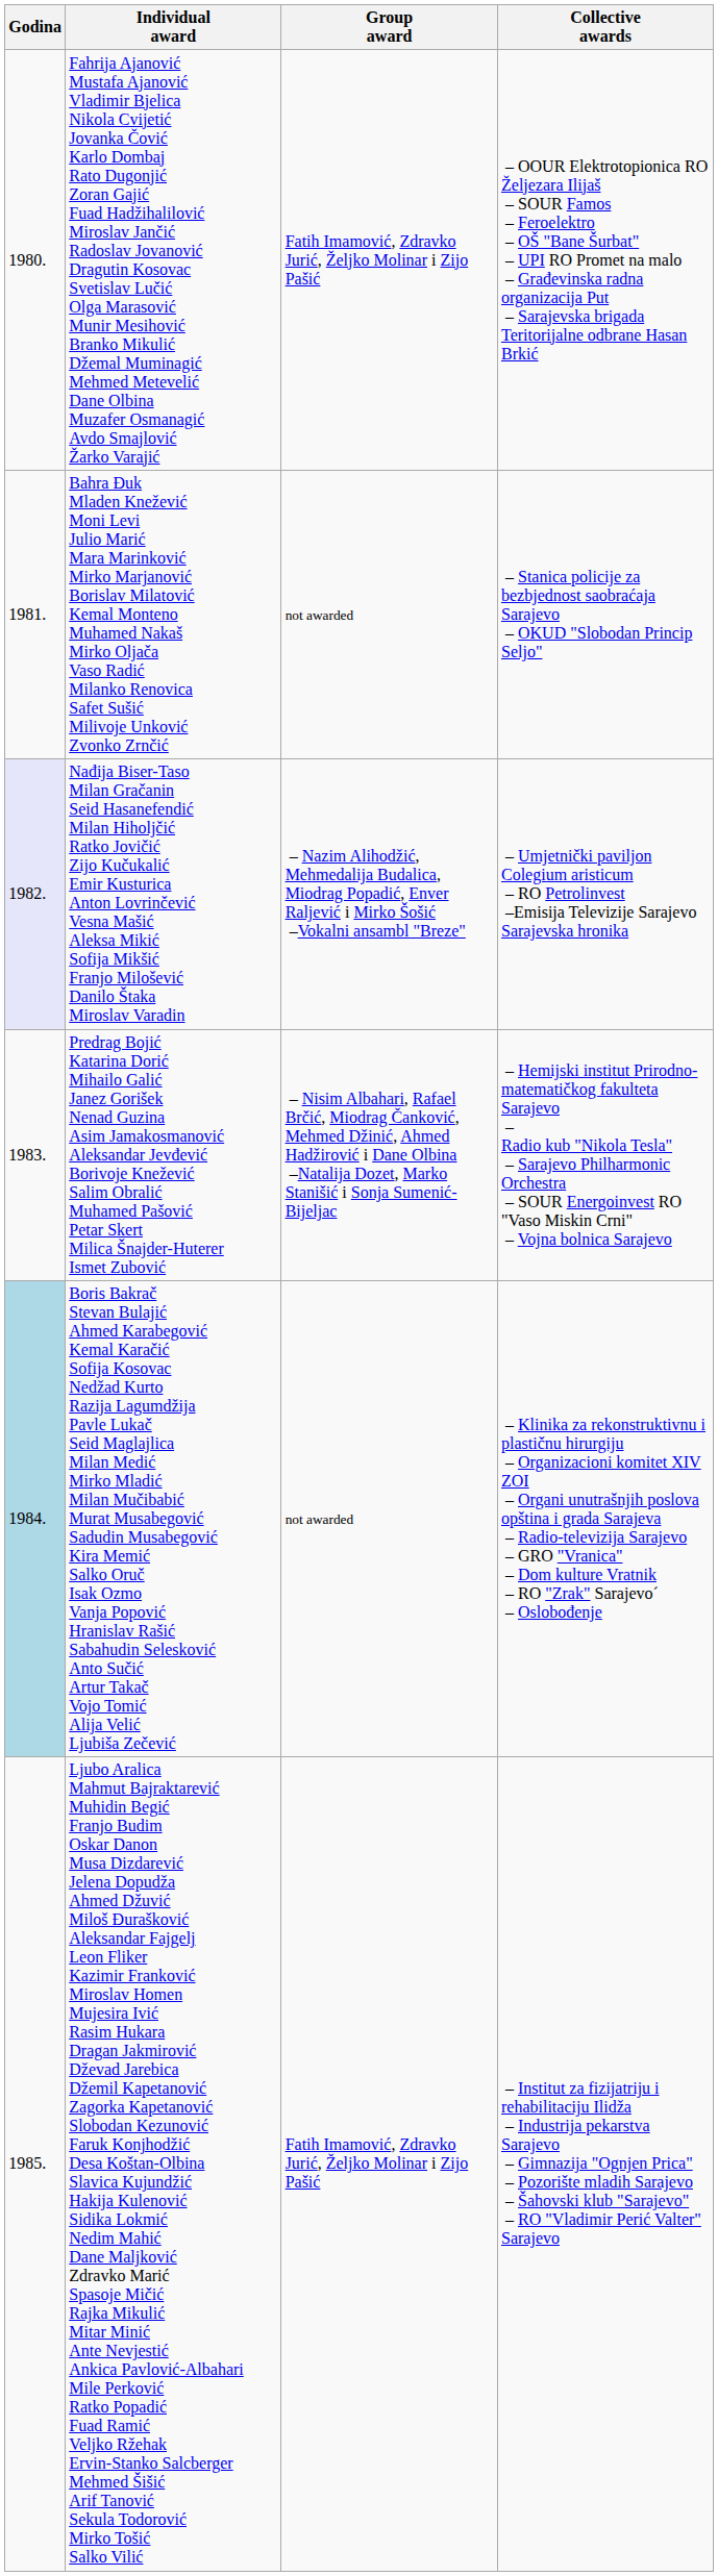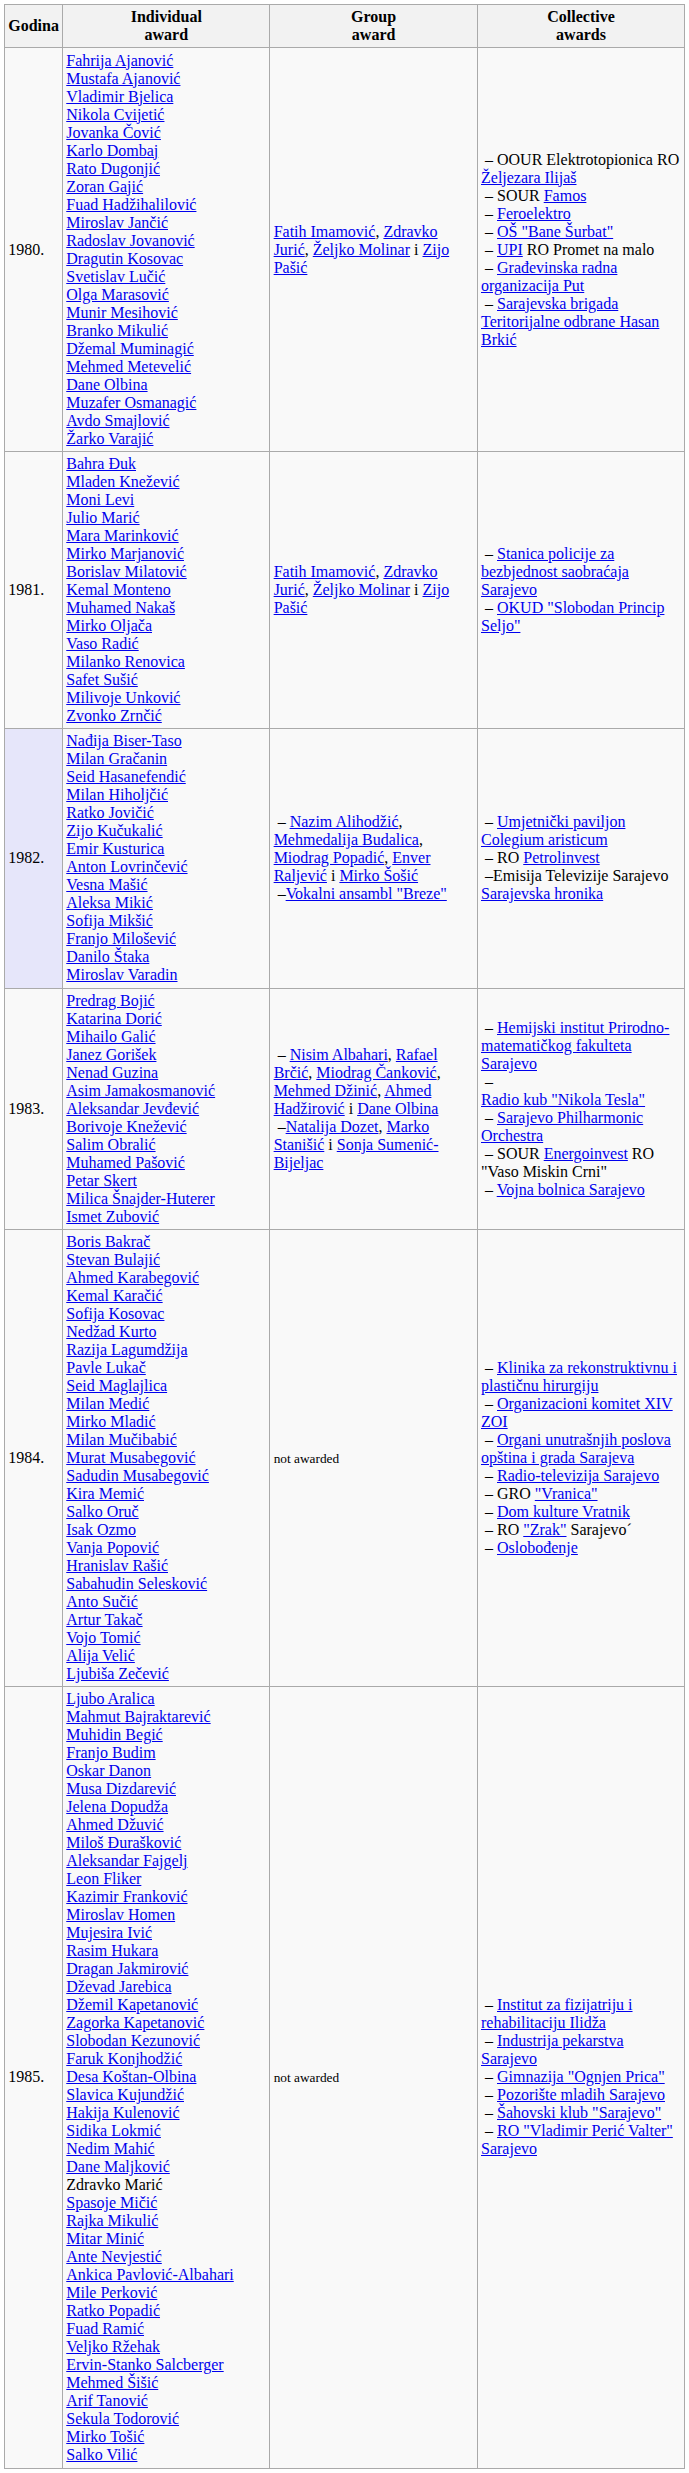row 3 | Group award: not awarded -> Fatih Imamović, Zdravko Jurić, Željko Molinar i Zijo Pašić
row 6 | Godina: lightblue background -> no background
row 7 | Group award: Fatih Imamović, Zdravko Jurić, Željko Molinar i Zijo Pašić -> not awarded
